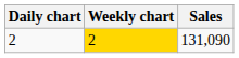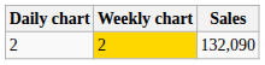row 2 | Sales: 131,090 -> 132,090
